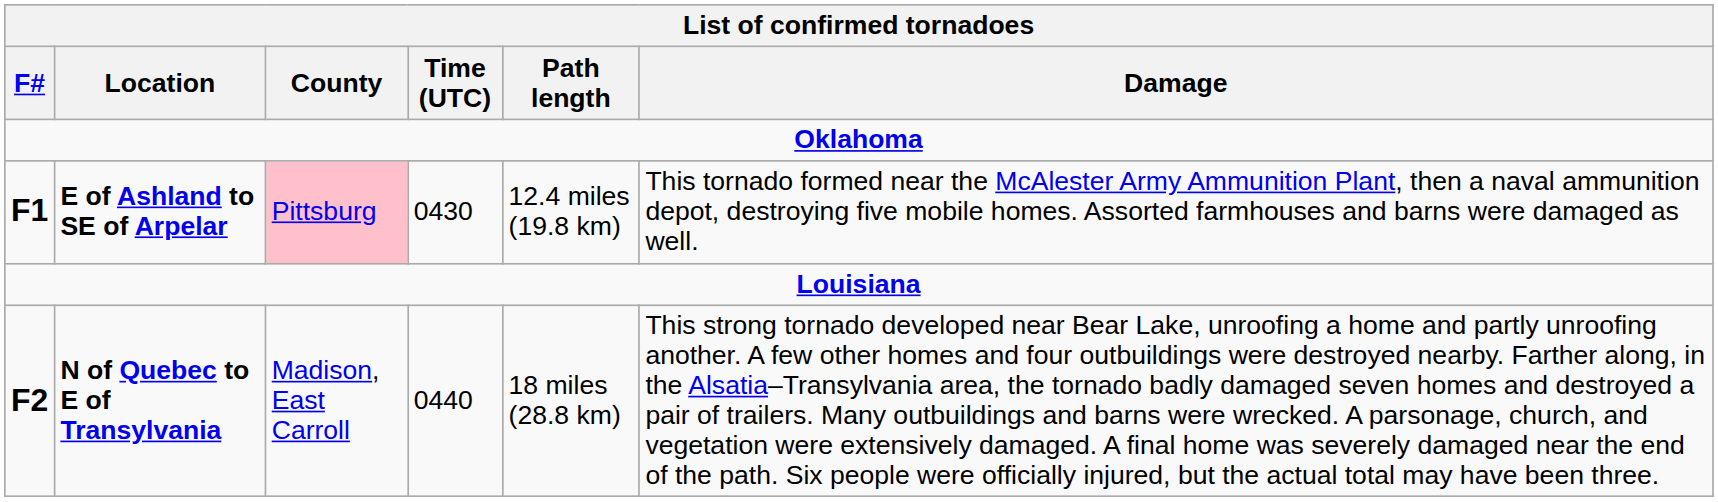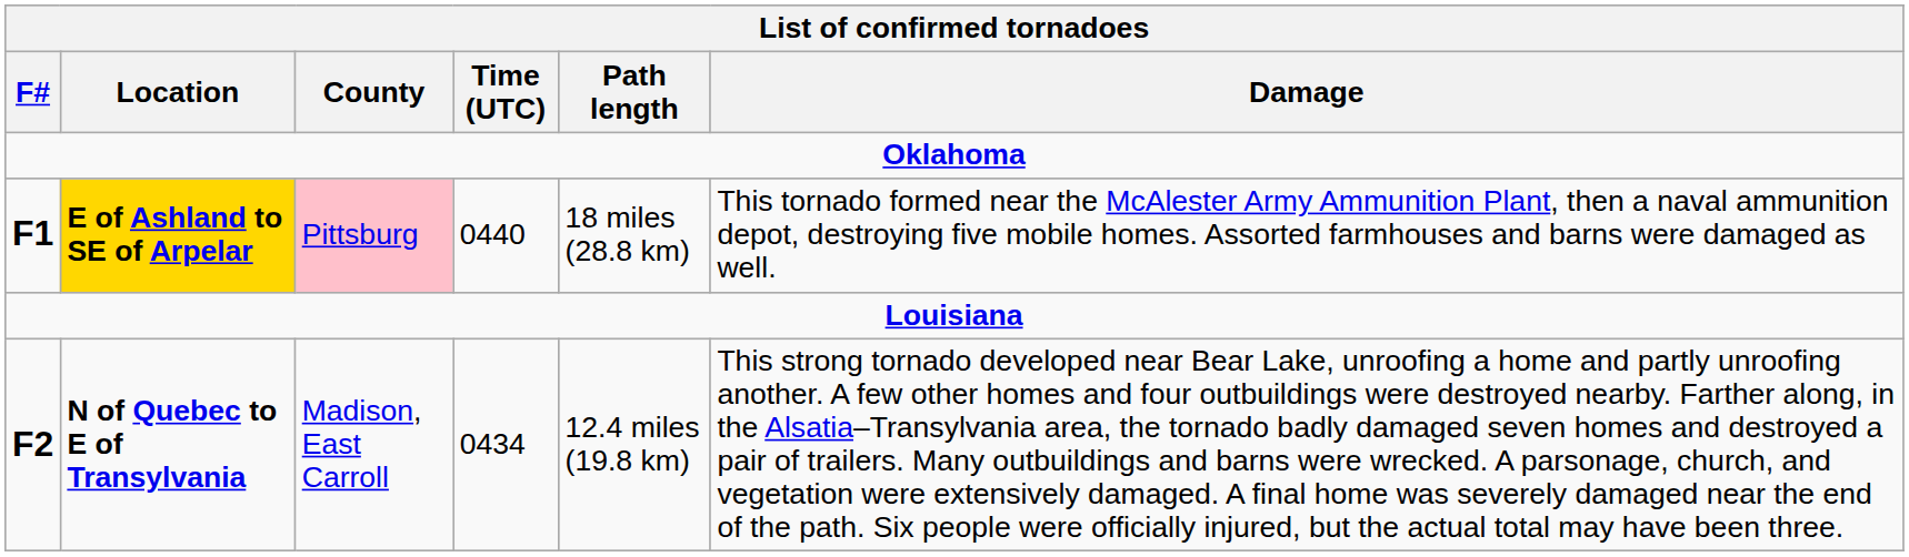F1 | List of confirmed tornadoes / Location: no background -> gold background
F1 | List of confirmed tornadoes / Time (UTC): 0430 -> 0440
F1 | List of confirmed tornadoes / Path length: 12.4 miles (19.8 km) -> 18 miles (28.8 km)
F2 | List of confirmed tornadoes / Time (UTC): 0440 -> 0434
F2 | List of confirmed tornadoes / Path length: 18 miles (28.8 km) -> 12.4 miles (19.8 km)
